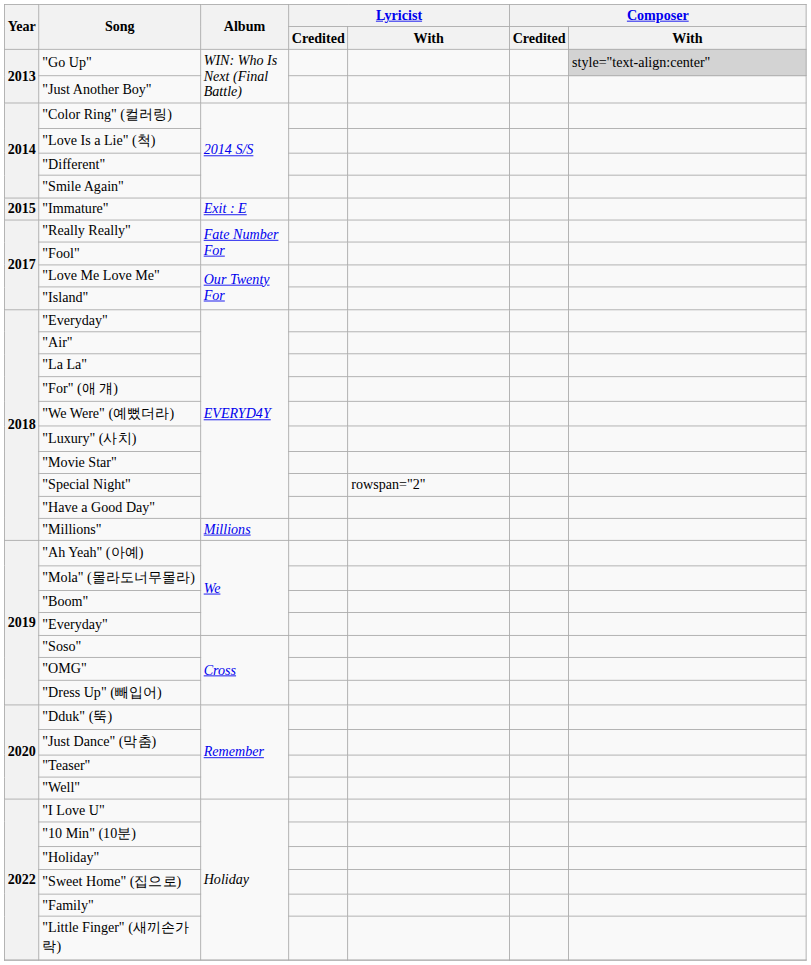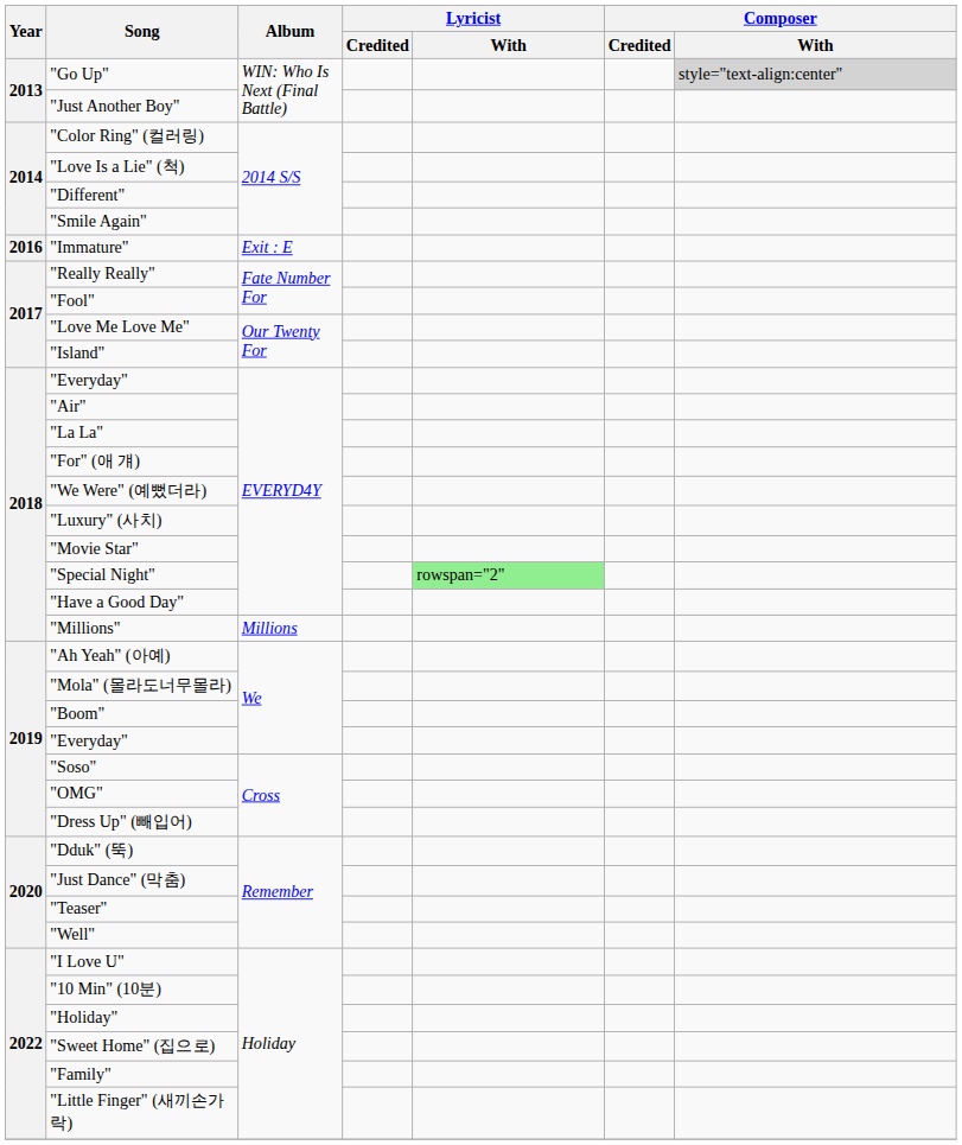"Immature" | Year: 2015 -> 2016
"Special Night" | Lyricist / With: no background -> lightgreen background
